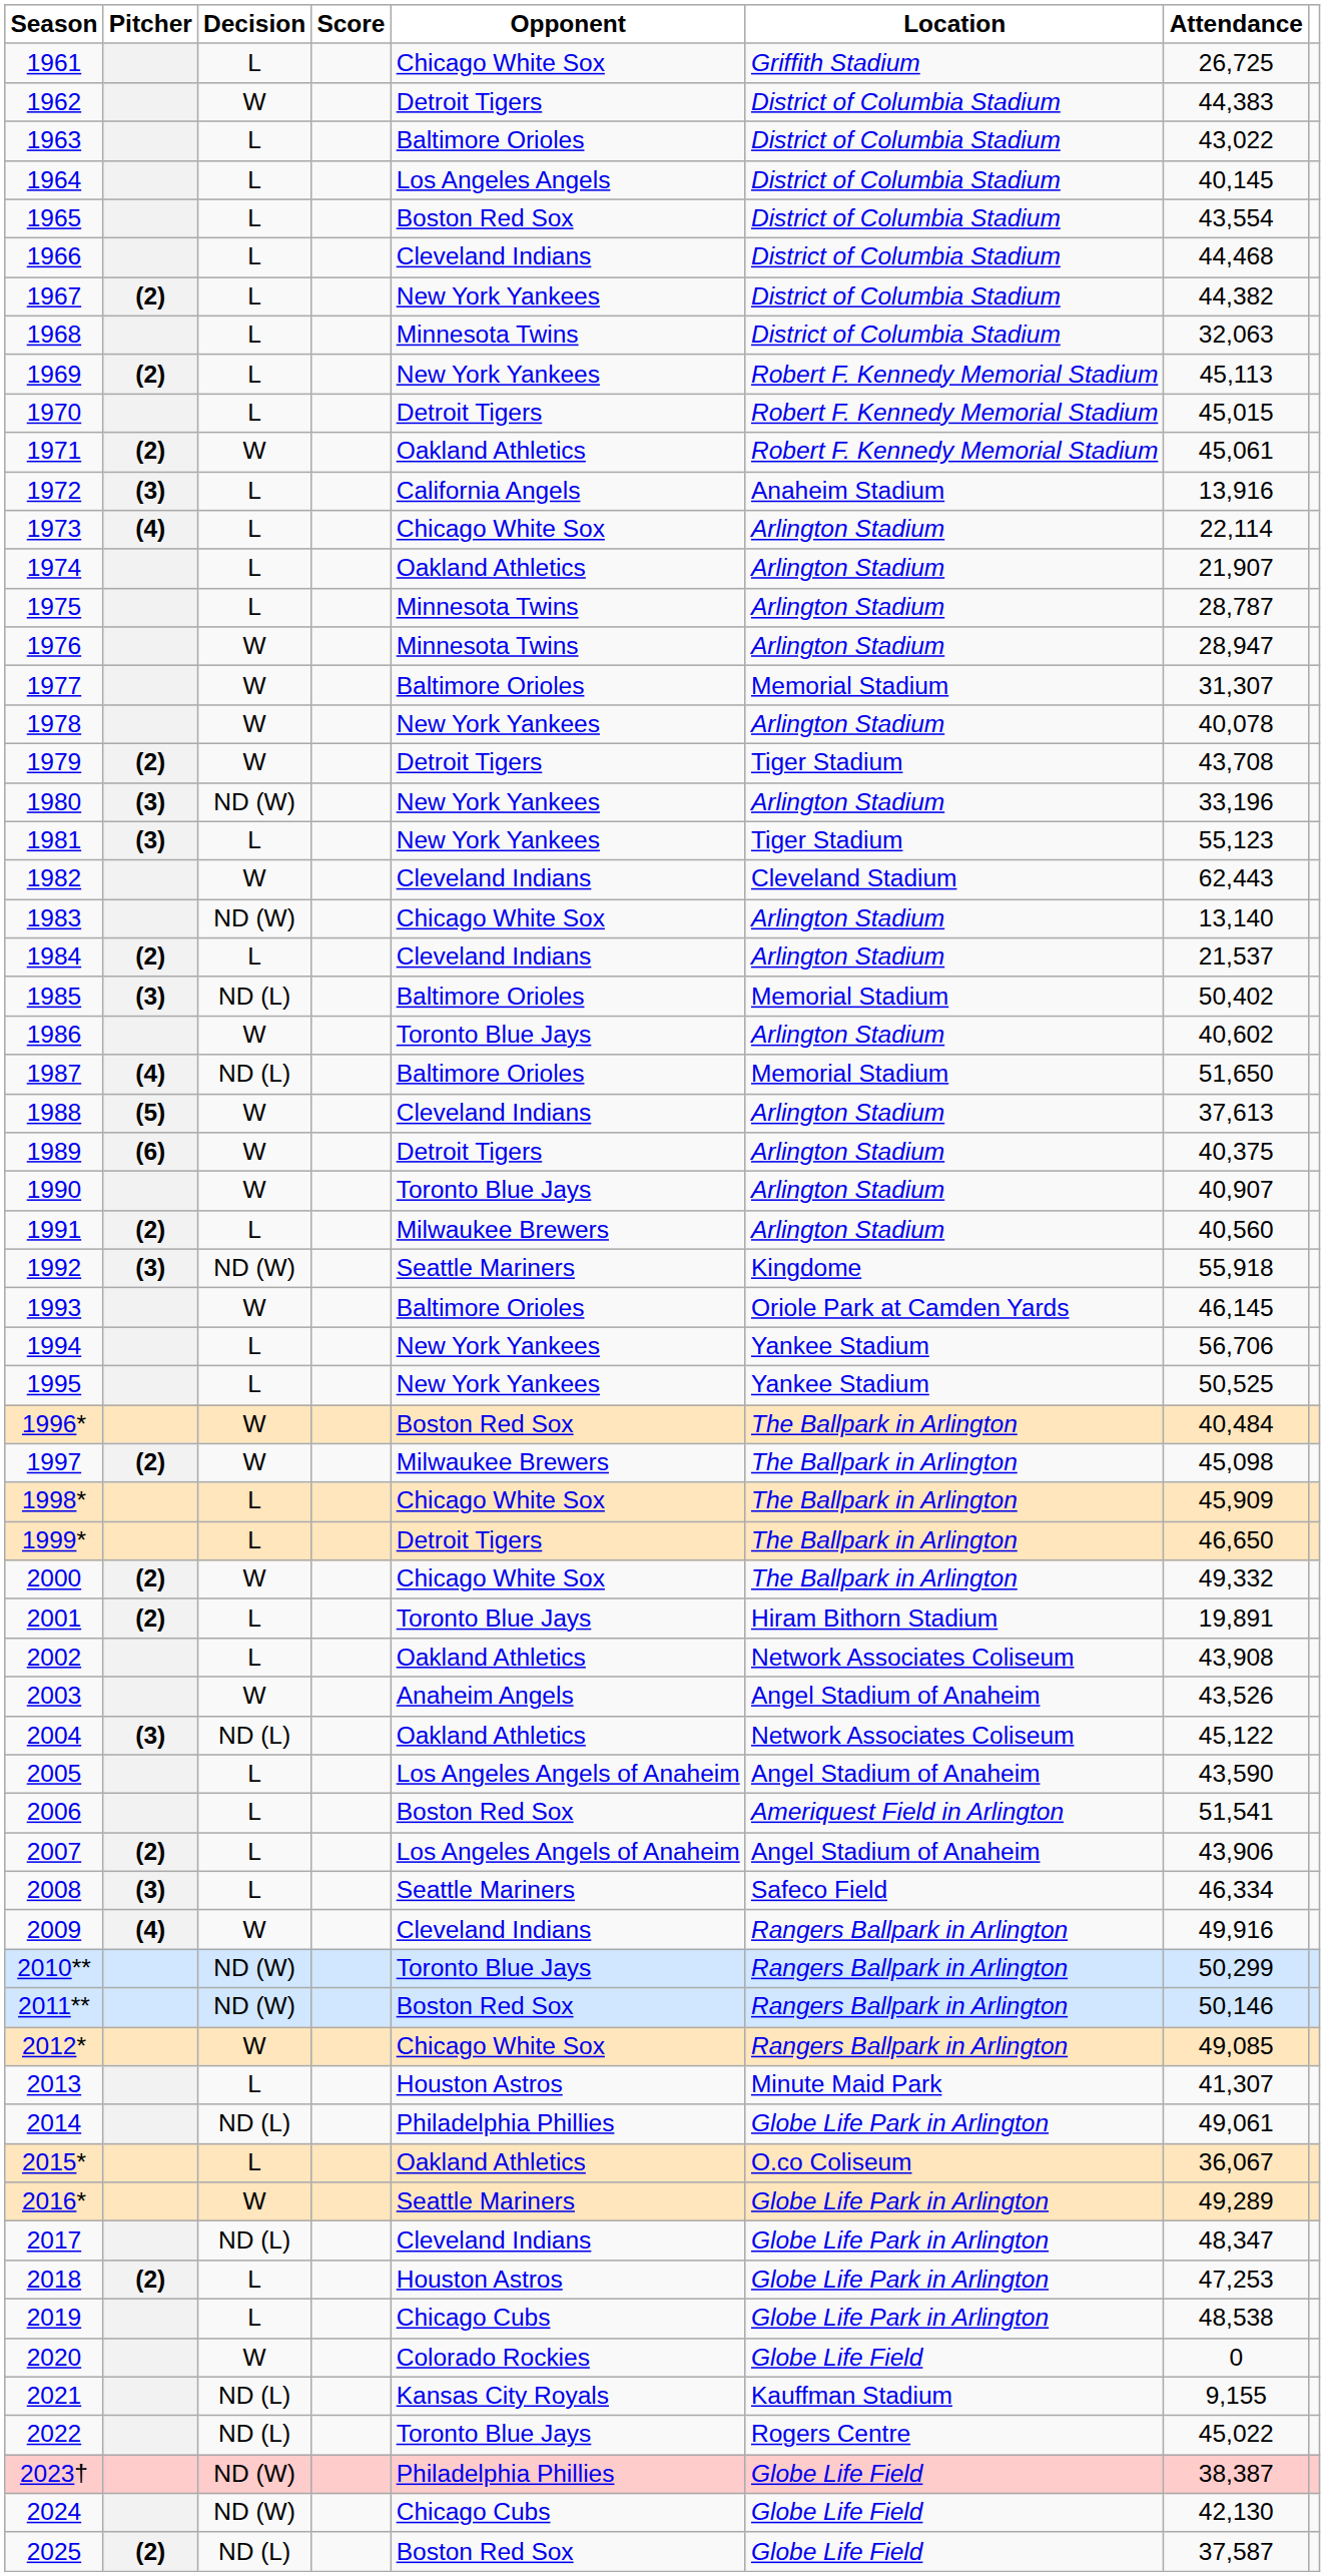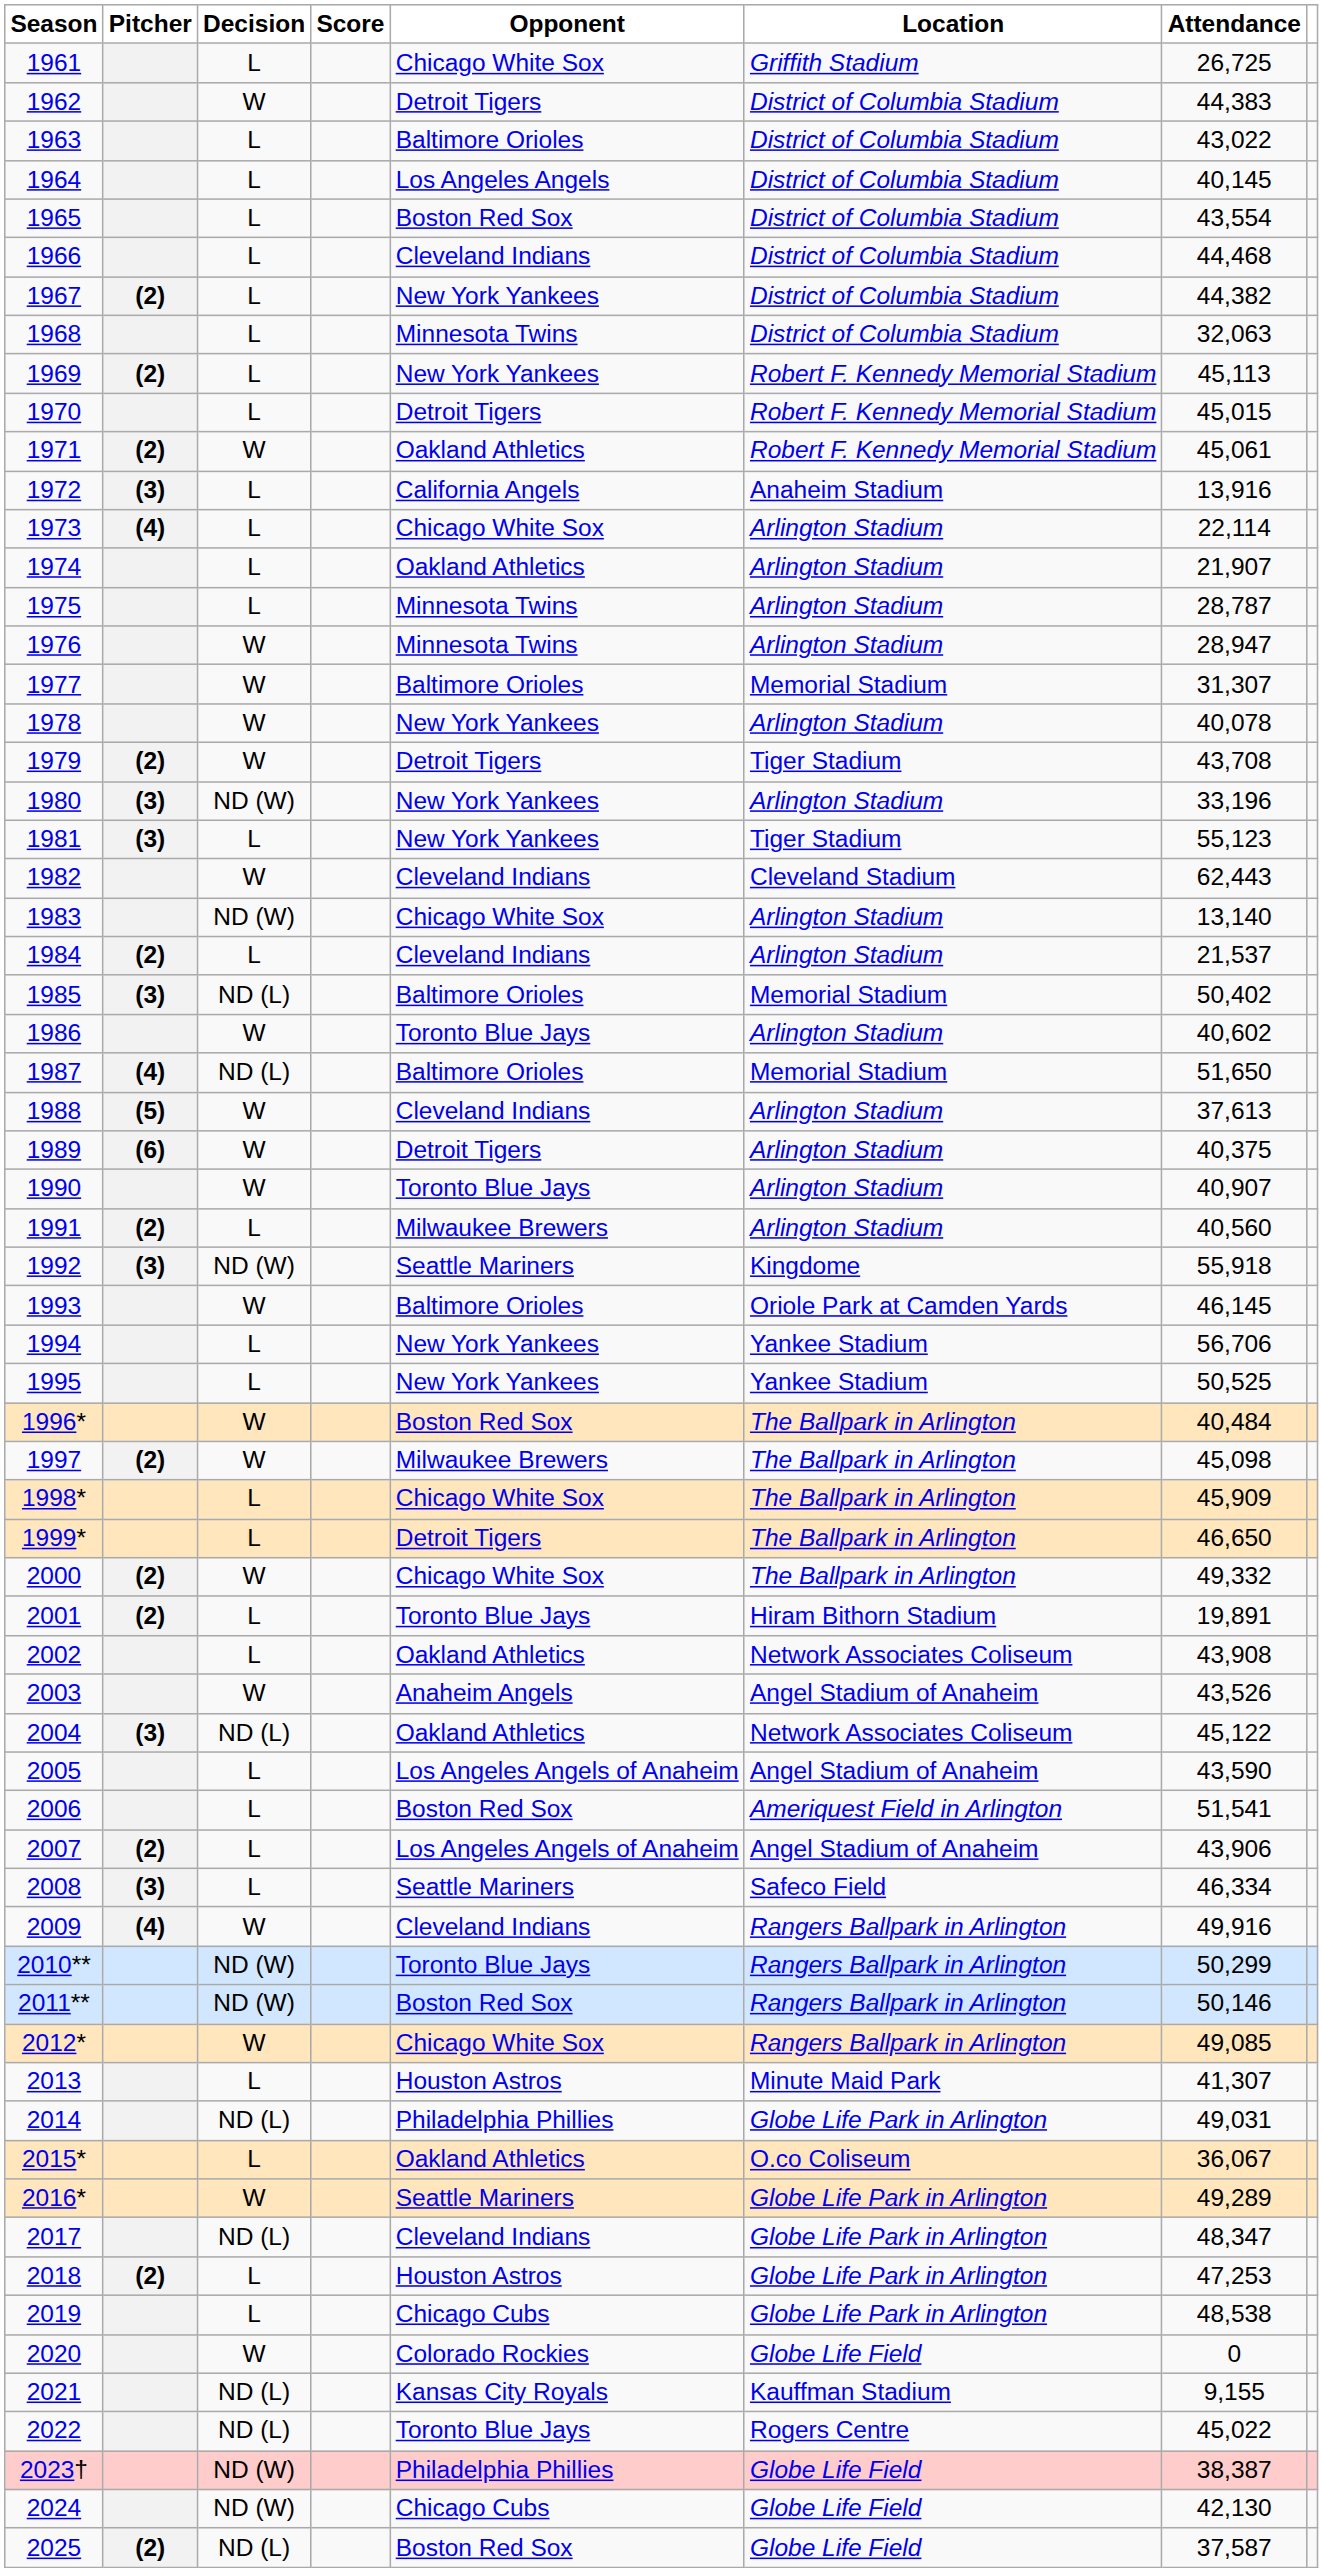2014 | Attendance: 49,061 -> 49,031
